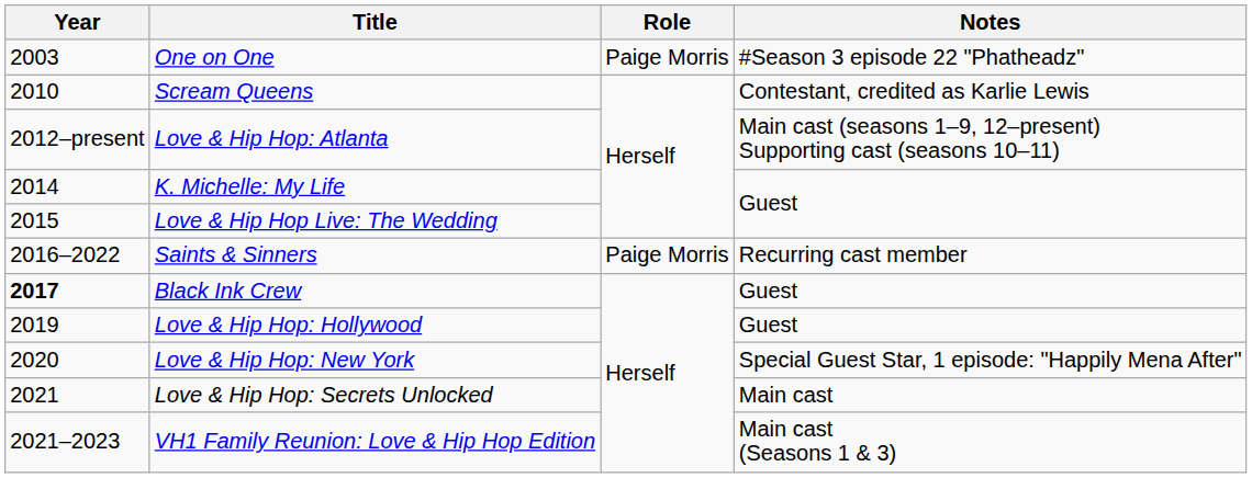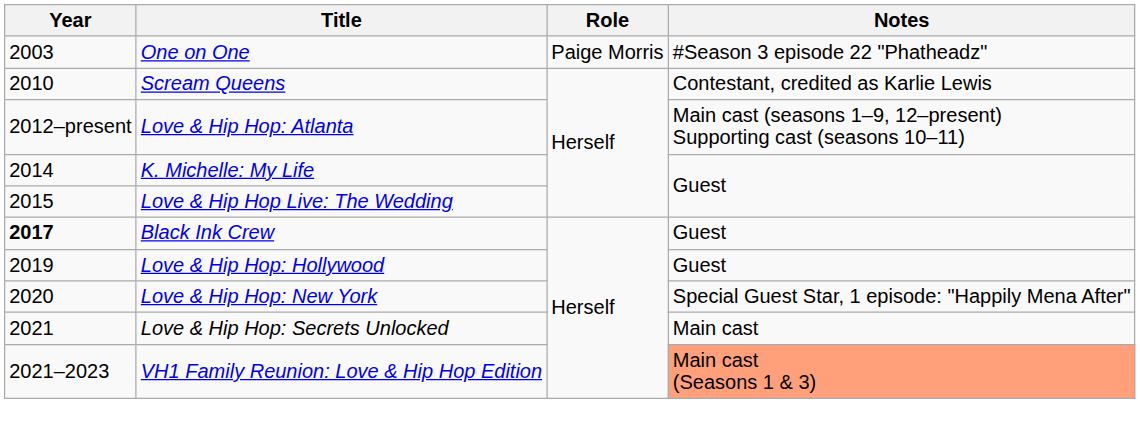- row: 2016–2022 | Saints & Sinners | Paige Morris | Recurring cast member
VH1 Family Reunion: Love & Hip Hop Edition | Notes: no background -> lightsalmon background
